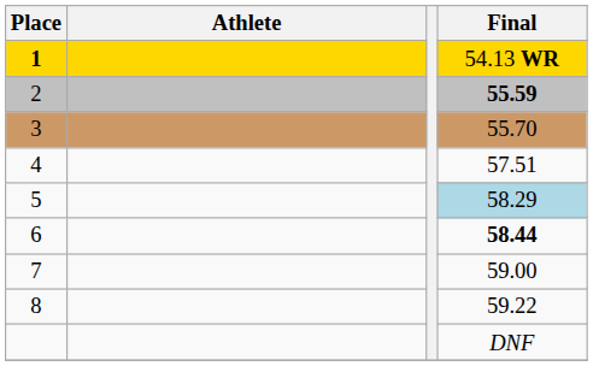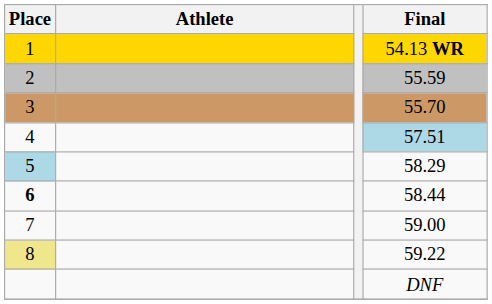1 | Place: bold -> normal
2 | Final: bold -> normal
4 | Final: no background -> lightblue background
5 | Place: no background -> lightblue background
5 | Final: lightblue background -> no background
6 | Place: normal -> bold
6 | Final: bold -> normal
8 | Place: no background -> khaki background
